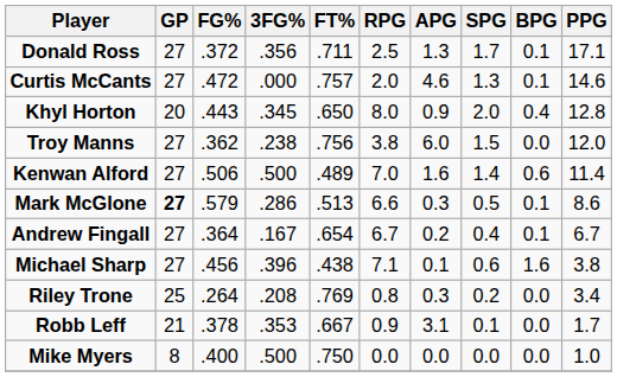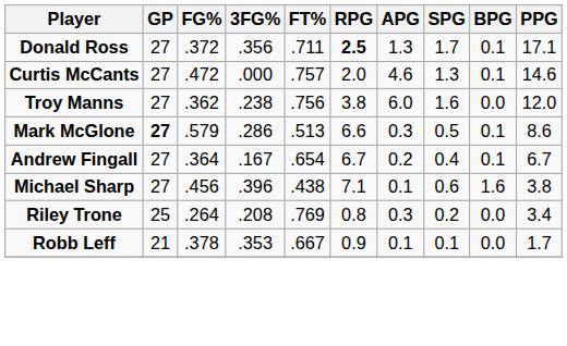Donald Ross | RPG: normal -> bold
- row: Khyl Horton | 20 | .443 | .345 | .650 | 8.0 | 0.9 | 2.0 | 0.4 | 12.8
Troy Manns | SPG: 1.5 -> 1.6
- row: Kenwan Alford | 27 | .506 | .500 | .489 | 7.0 | 1.6 | 1.4 | 0.6 | 11.4
Robb Leff | APG: 3.1 -> 0.1
- row: Mike Myers | 8 | .400 | .500 | .750 | 0.0 | 0.0 | 0.0 | 0.0 | 1.0
